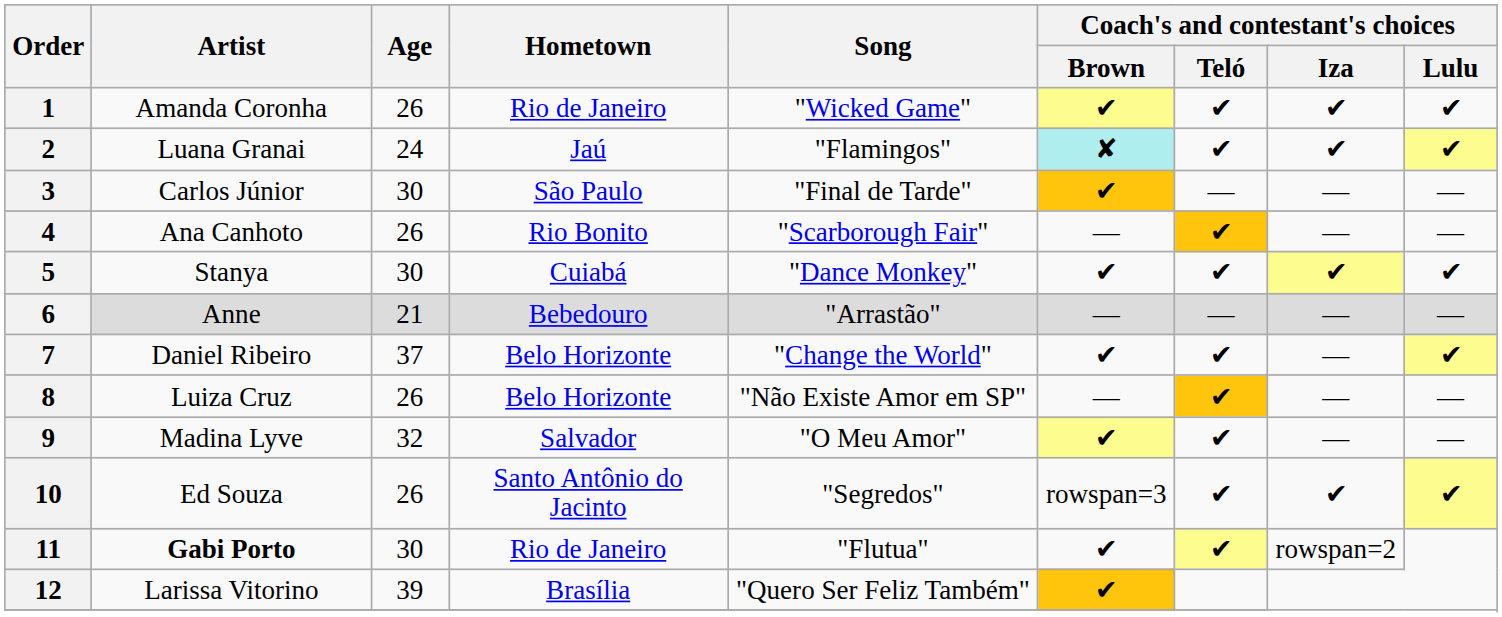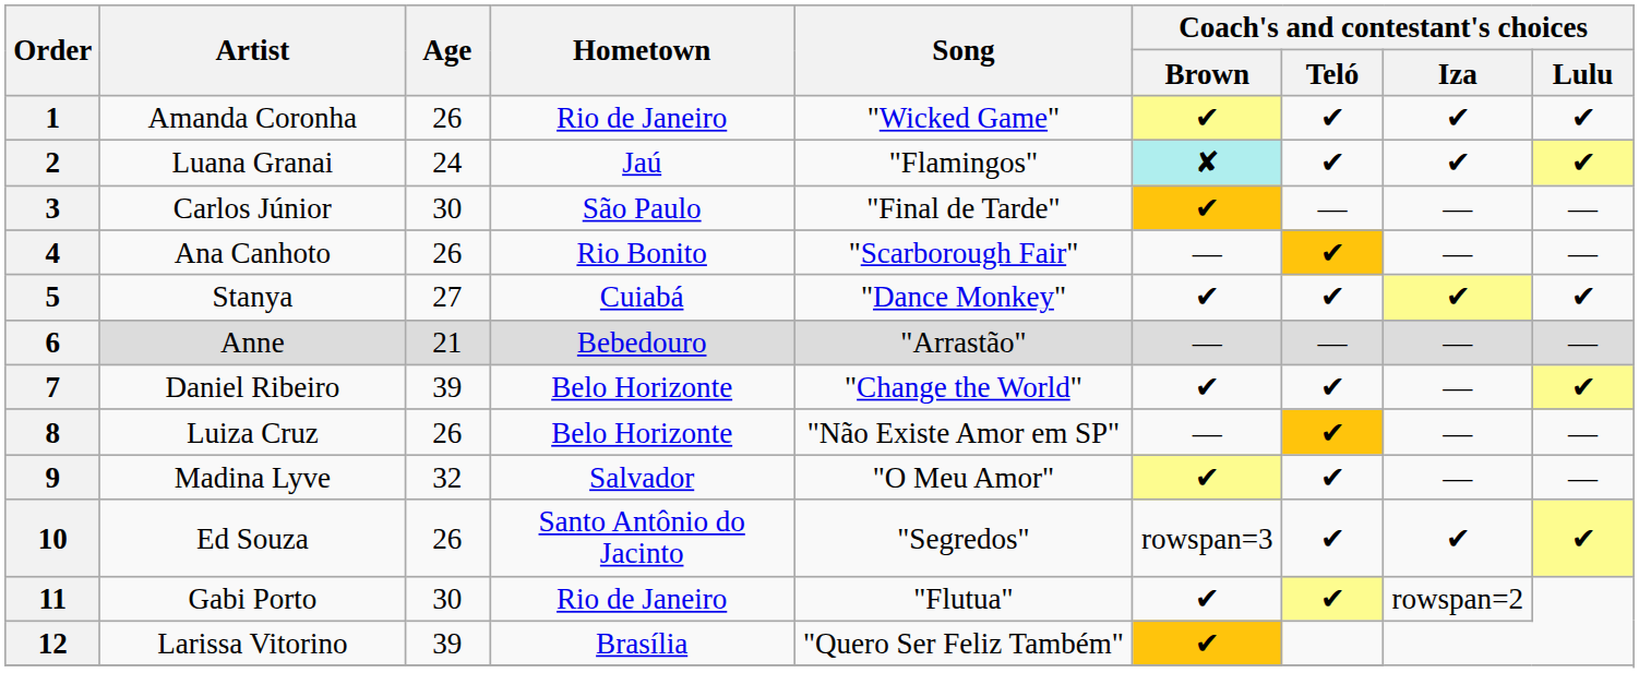5 | Age: 30 -> 27
7 | Age: 37 -> 39
11 | Artist: bold -> normal
